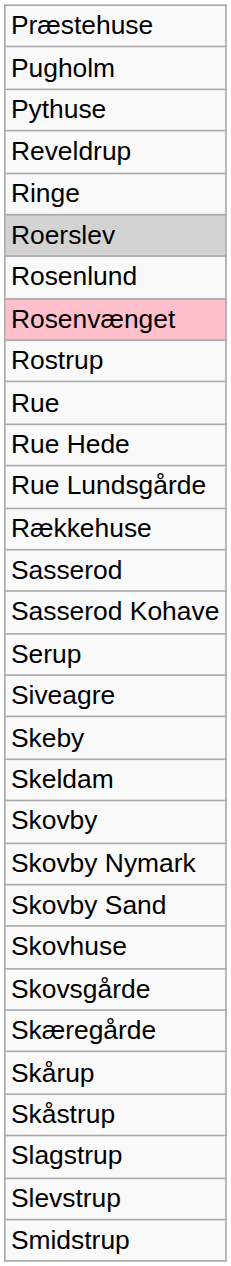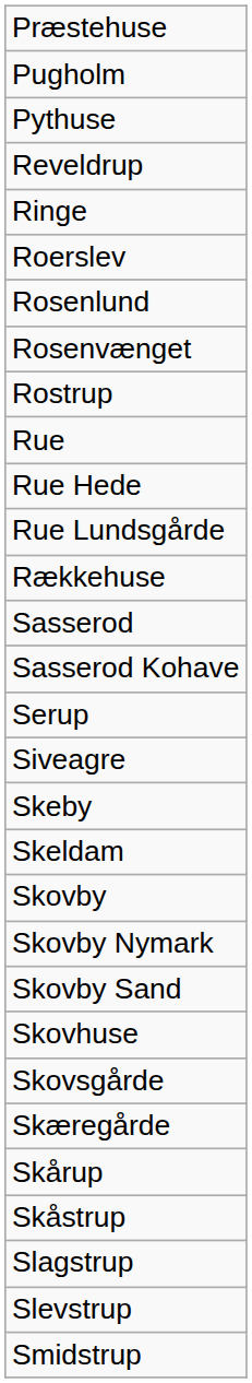row 6 | column 1: lightgrey background -> no background
row 8 | column 1: pink background -> no background
